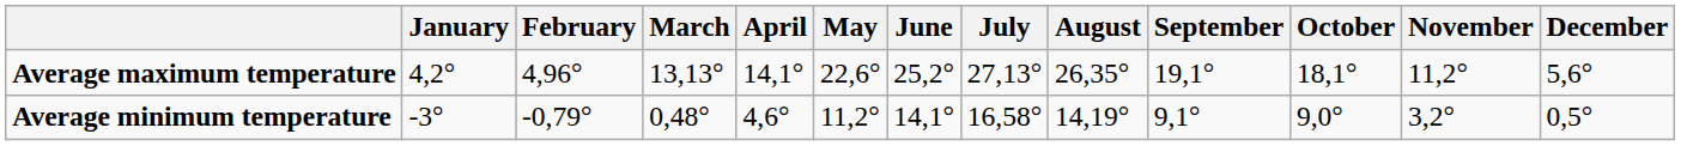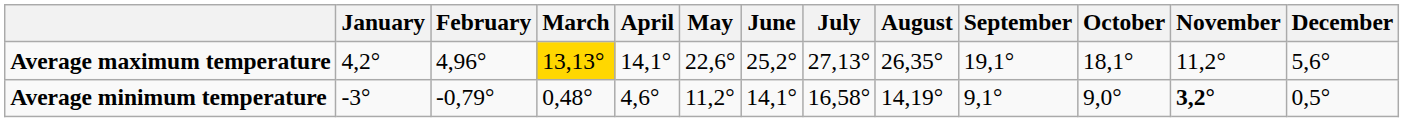row 2 | March: no background -> gold background
row 3 | November: normal -> bold
